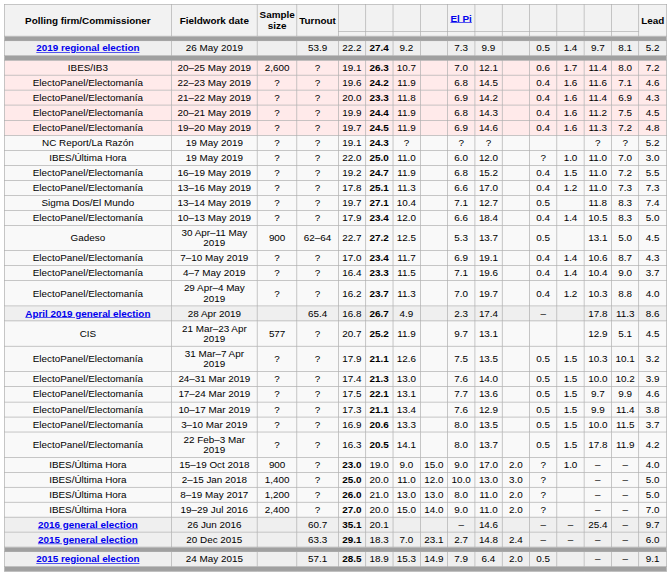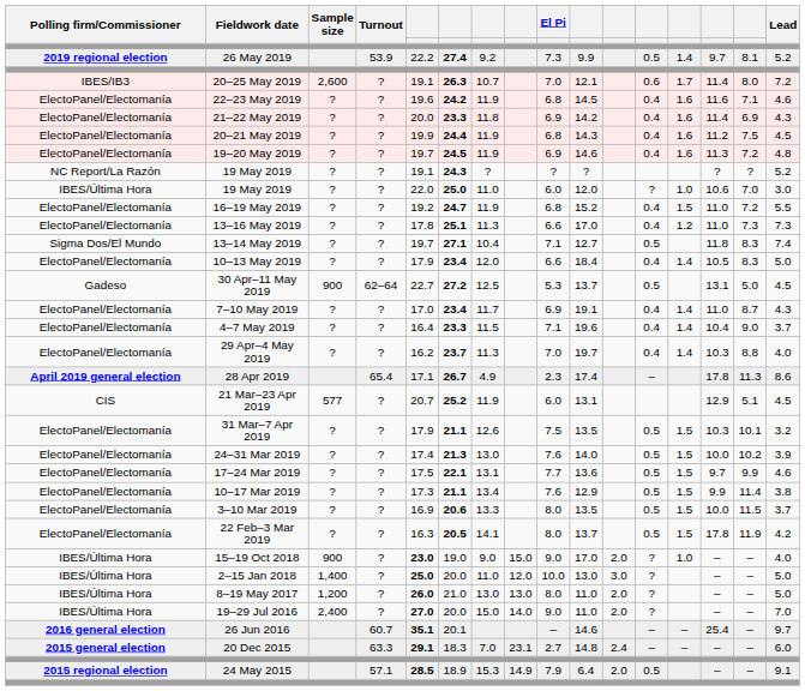IBES/Última Hora / 19 May 2019 | column 14: 11.0 -> 10.6
7–10 May 2019 | column 14: 10.6 -> 11.0
29 Apr–4 May 2019 | column 13: 1.2 -> 1.4
28 Apr 2019 | column 5: 16.8 -> 17.1
21 Mar–23 Apr 2019 | El Pi: 9.7 -> 6.0
